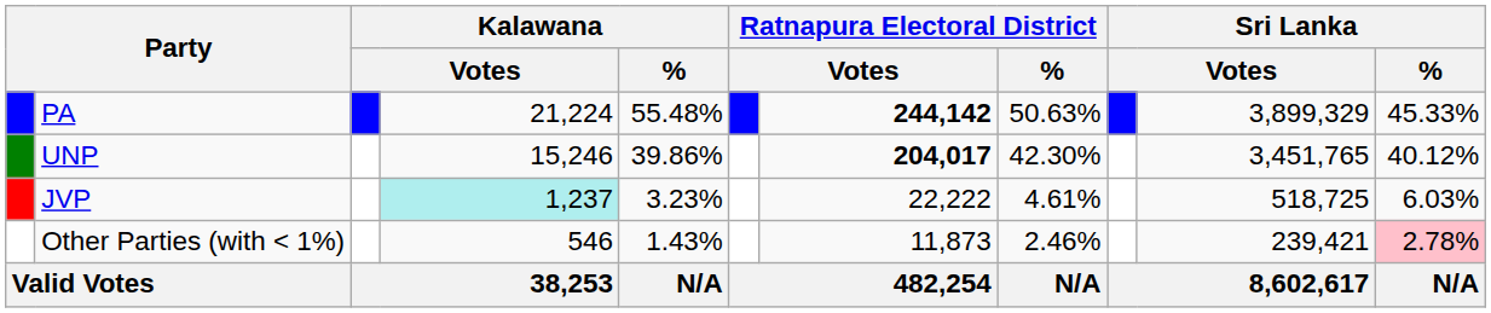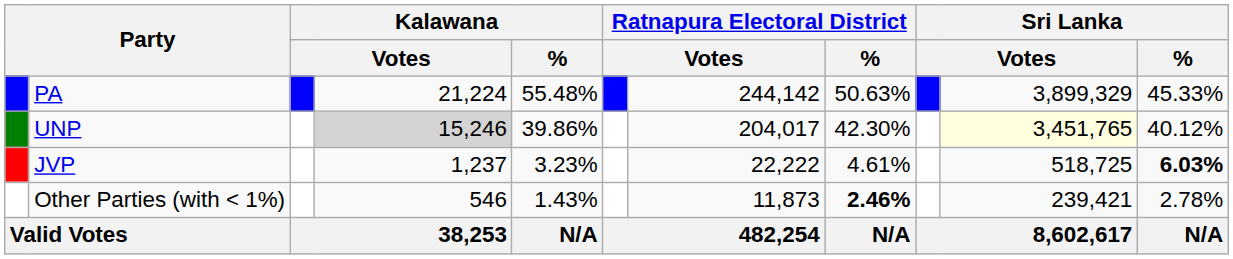PA | column 7: bold -> normal
UNP | column 4: no background -> lightgrey background
UNP | column 7: bold -> normal
UNP | column 10: no background -> lightyellow background
JVP | column 4: paleturquoise background -> no background
JVP | Sri Lanka / %: normal -> bold
Other Parties (with < 1%) | Ratnapura Electoral District / %: normal -> bold
Other Parties (with < 1%) | Sri Lanka / %: pink background -> no background
